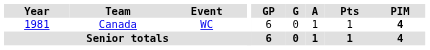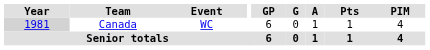Canada | Year: no background -> lightgrey background
Canada | PIM: bold -> normal
